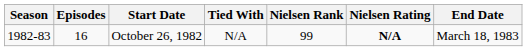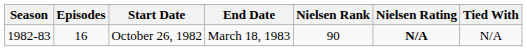columns swapped: End Date <-> Tied With
October 26, 1982 | Nielsen Rank: 99 -> 90
